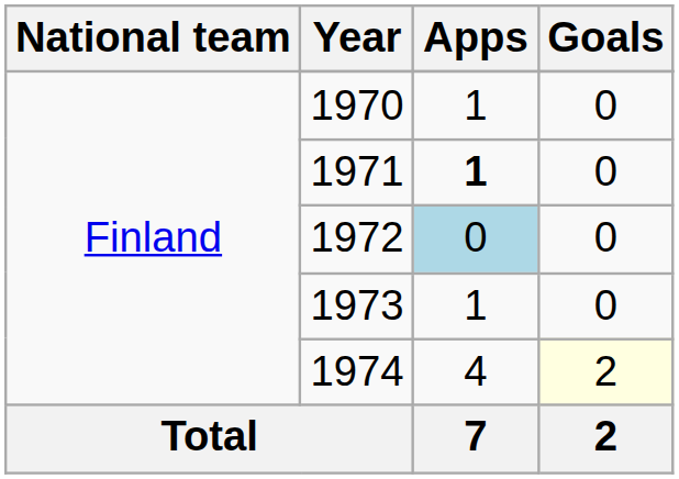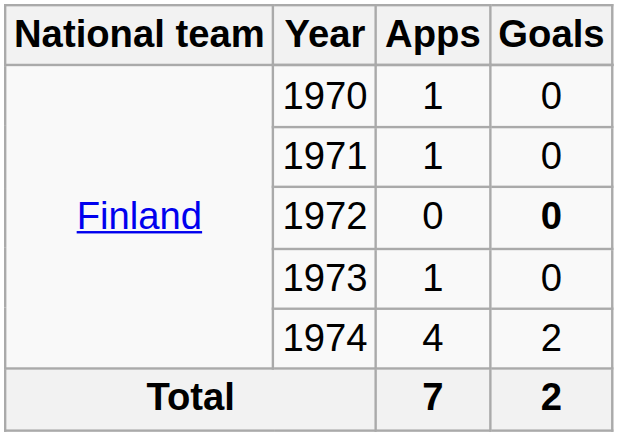1971 | Apps: bold -> normal
1972 | Apps: lightblue background -> no background
1972 | Goals: normal -> bold
1974 | Goals: lightyellow background -> no background
